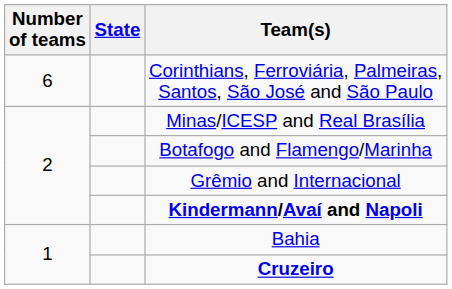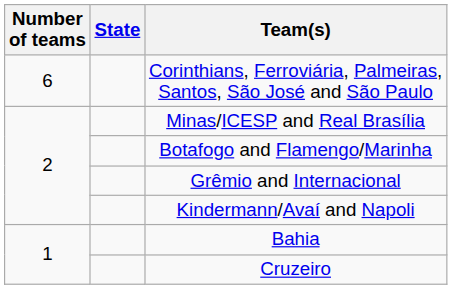Kindermann/Avaí and Napoli | Team(s): bold -> normal
Cruzeiro | Team(s): bold -> normal
